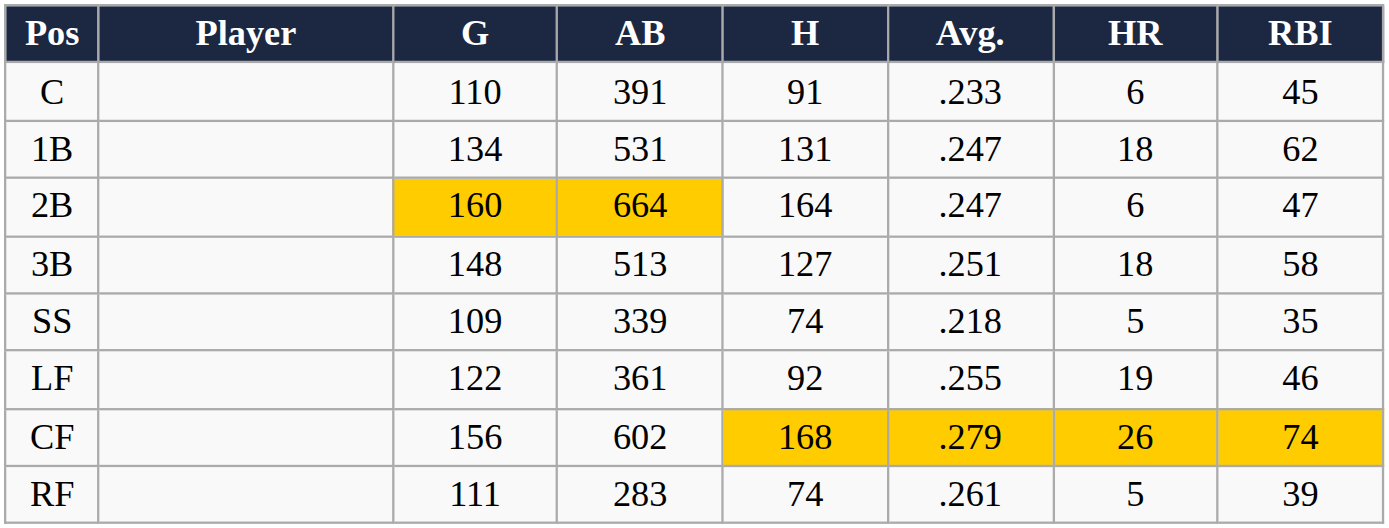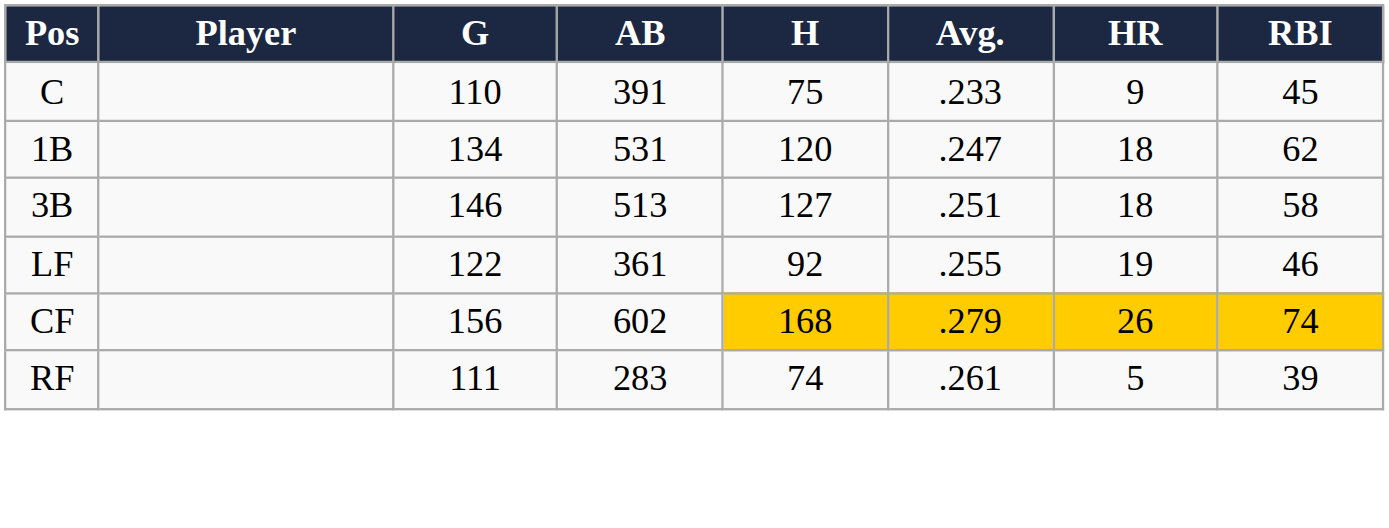C | H: 91 -> 75
C | HR: 6 -> 9
1B | H: 131 -> 120
- row: 2B | 160 | 664 | 164 | .247 | 6 | 47
3B | G: 148 -> 146
- row: SS | 109 | 339 | 74 | .218 | 5 | 35
